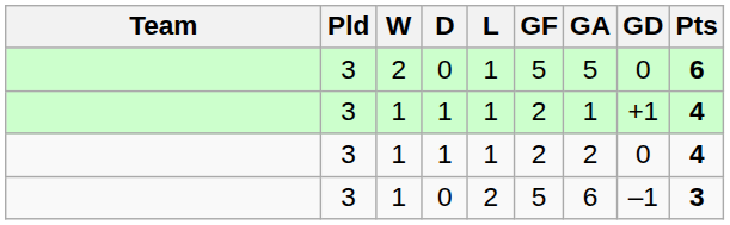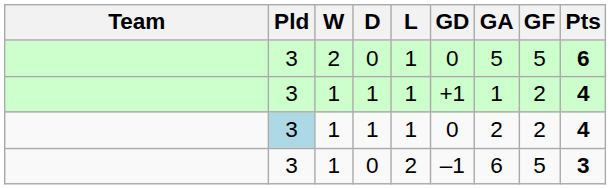columns swapped: GF <-> GD
row 4 | Pld: no background -> lightblue background
